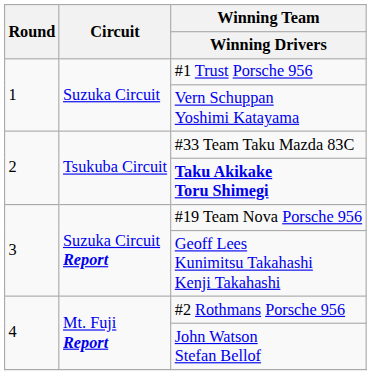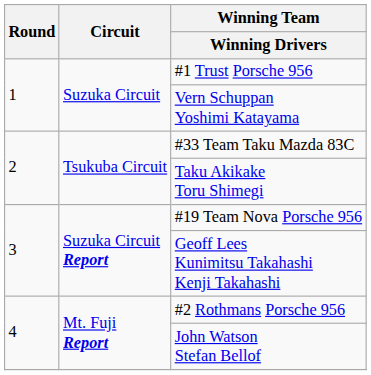Taku Akikake Toru Shimegi | Winning Team / Winning Drivers: bold -> normal
